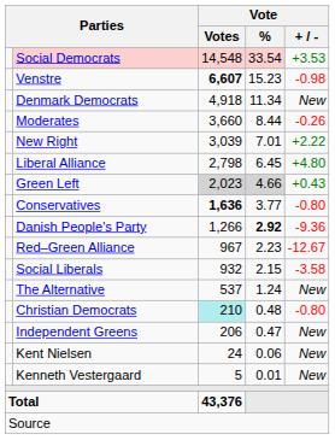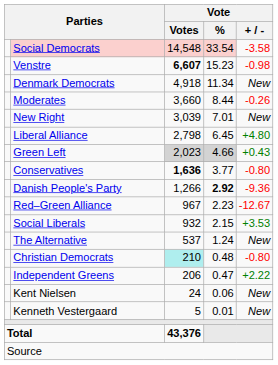Social Democrats | Vote / + / -: +3.53 -> -3.58
New Right | Vote / + / -: +2.22 -> New
Social Liberals | Vote / + / -: -3.58 -> +3.53
Independent Greens | Vote / + / -: New -> +2.22
